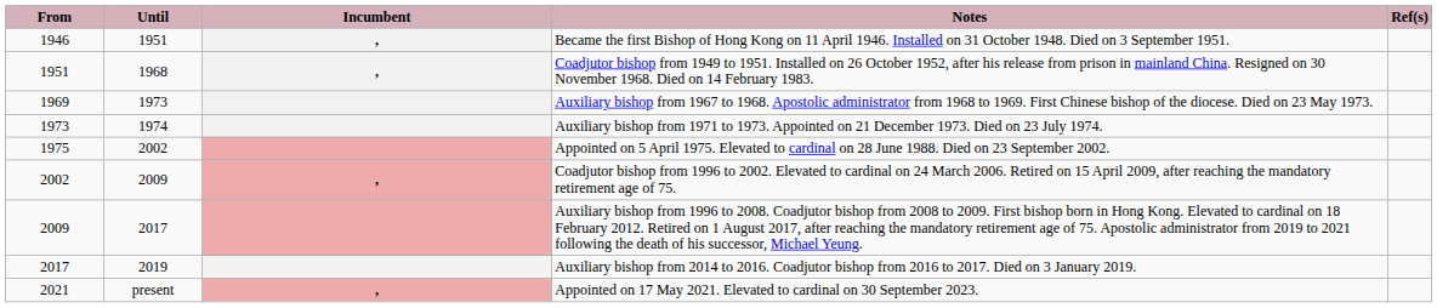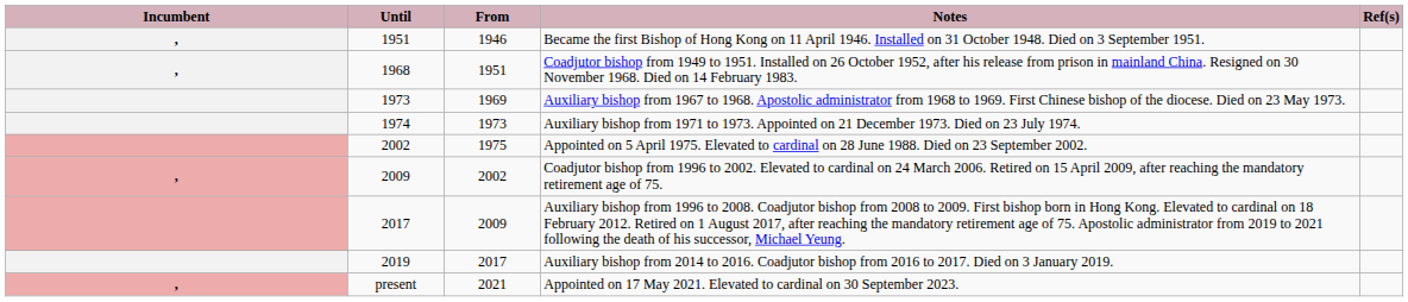columns swapped: From <-> Incumbent
